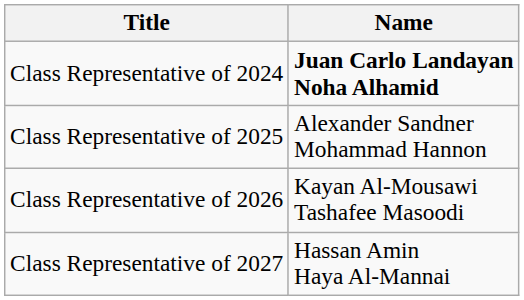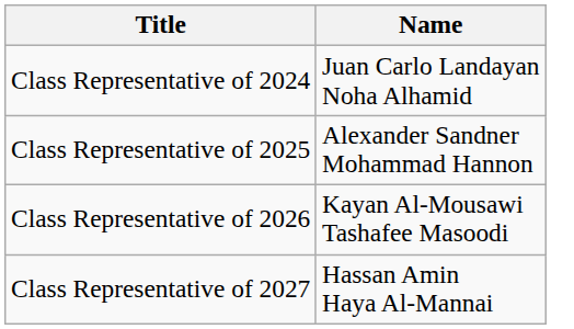Class Representative of 2024 | Name: bold -> normal
